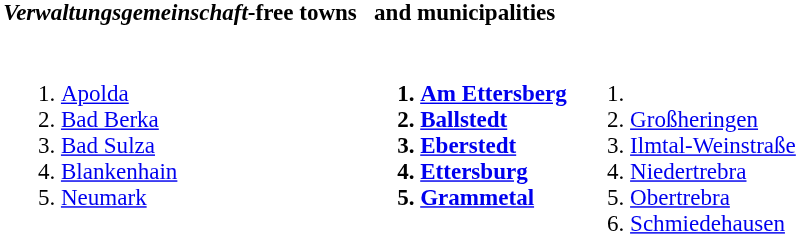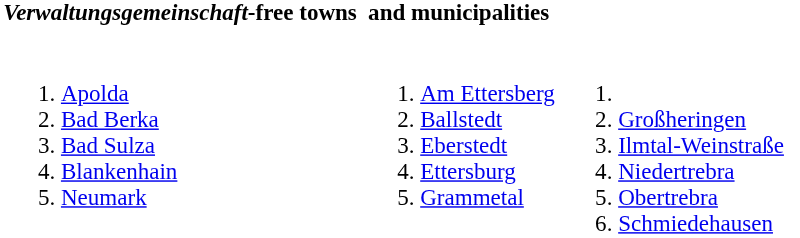Apolda Bad Berka Bad Sulza Blankenhain Neumark | and municipalities: bold -> normal
